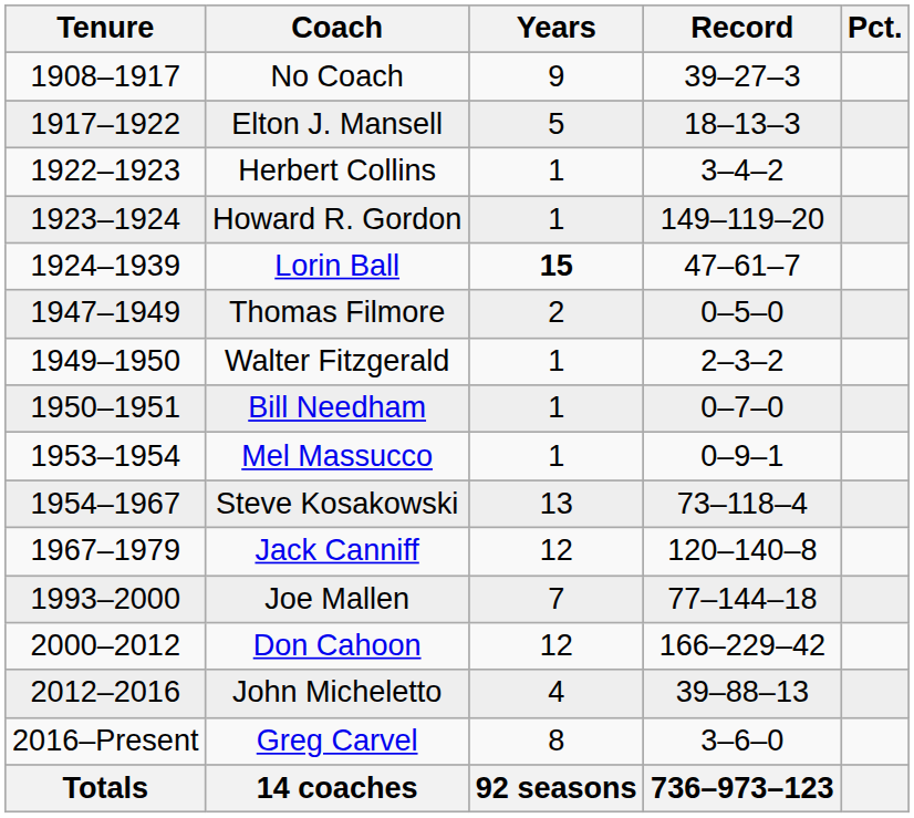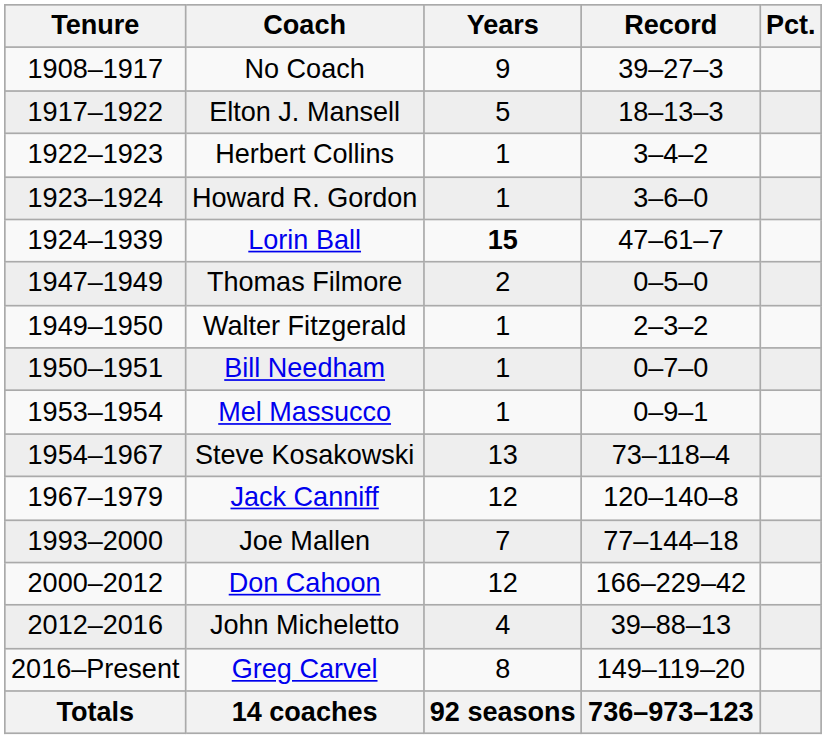Howard R. Gordon | Record: 149–119–20 -> 3–6–0
Greg Carvel | Record: 3–6–0 -> 149–119–20
